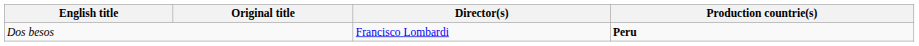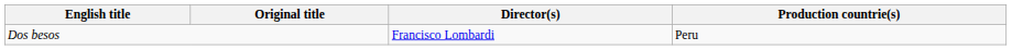Dos besos | Production countrie(s): bold -> normal
